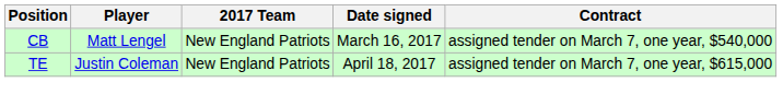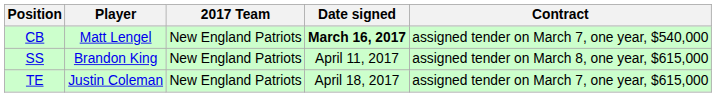CB | Date signed: normal -> bold
+ row: SS | Brandon King | New England Patriots | April 11, 2017 | assigned tender on March 8, one year, $615,000
